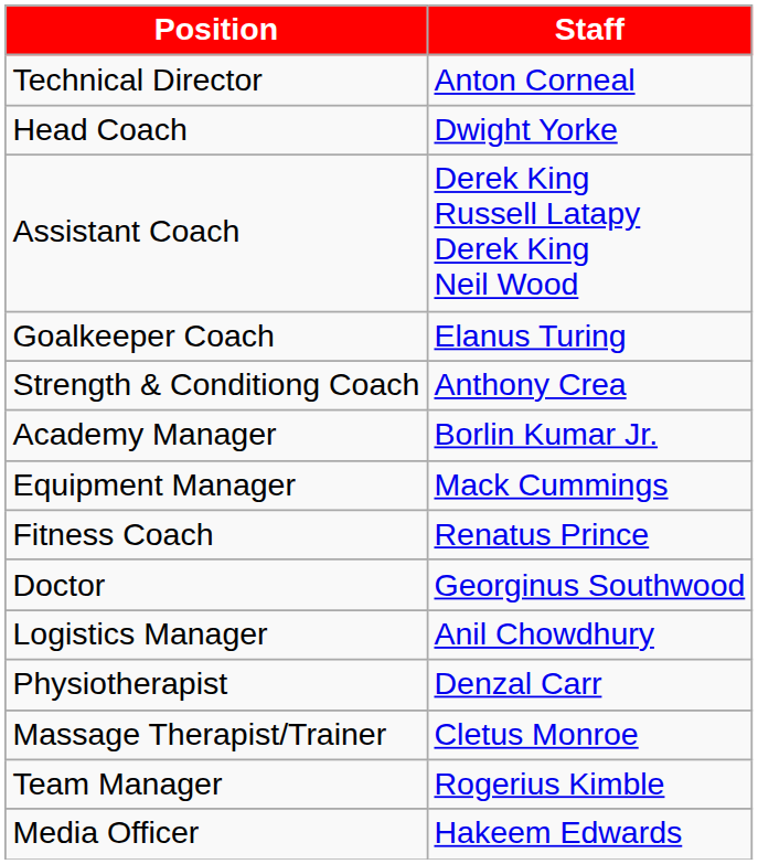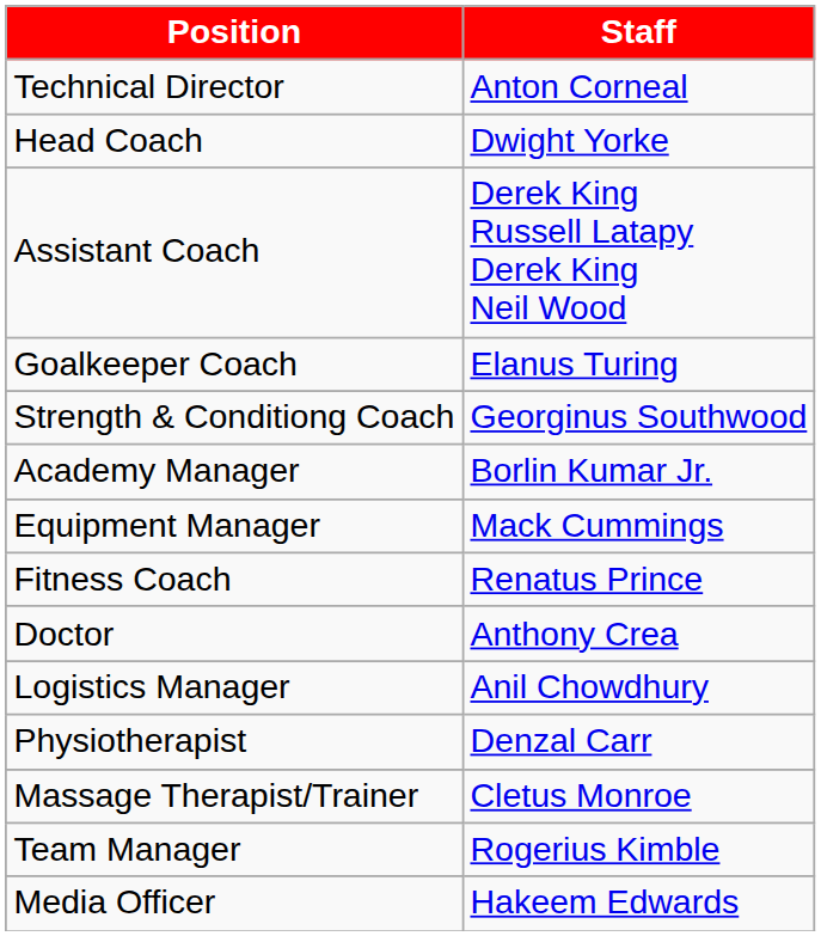Strength & Conditiong Coach | Staff: Anthony Crea -> Georginus Southwood
Doctor | Staff: Georginus Southwood -> Anthony Crea
